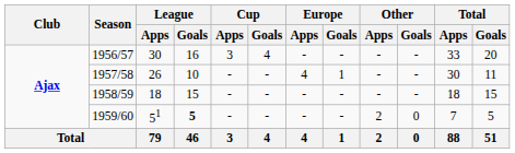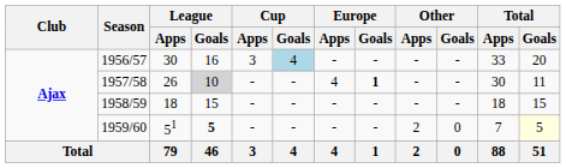1956/57 | Cup / Goals: no background -> lightblue background
1957/58 | League / Goals: no background -> lightgrey background
1957/58 | Europe / Goals: normal -> bold
1959/60 | Total / Goals: no background -> lightyellow background
